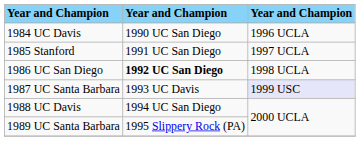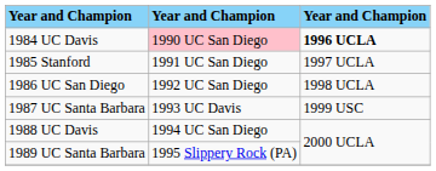1984 UC Davis | column 2: no background -> pink background
1984 UC Davis | column 3: normal -> bold
1986 UC San Diego | column 2: bold -> normal
1987 UC Santa Barbara | column 3: lavender background -> no background
